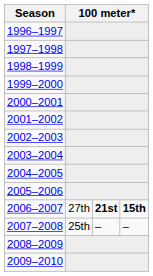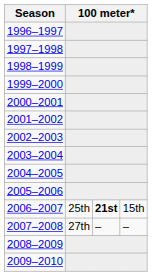2006–2007 | column 2: 27th -> 25th
2006–2007 | column 4: bold -> normal
2007–2008 | column 2: 25th -> 27th
